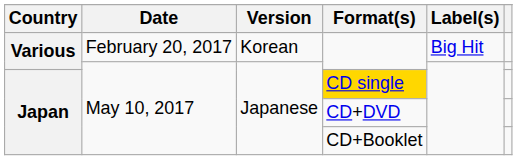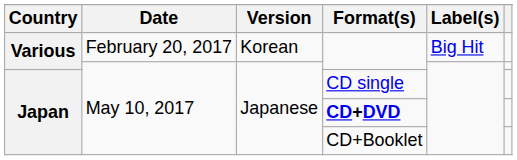CD single | Format(s): gold background -> no background
CD+DVD | Format(s): normal -> bold
